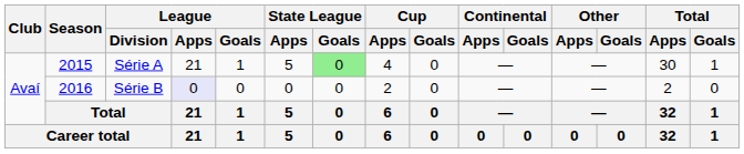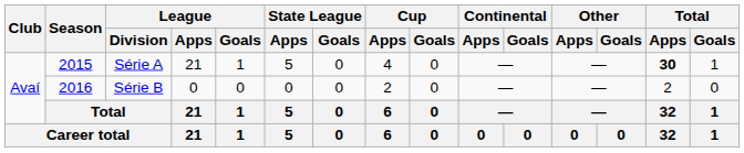Série A | State League / Goals: lightgreen background -> no background
Série A | Total / Apps: normal -> bold
Série B | League / Apps: lavender background -> no background
